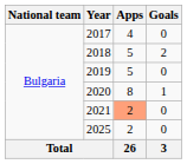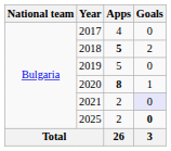2018 | Apps: normal -> bold
2020 | Apps: normal -> bold
2021 | Apps: lightsalmon background -> no background
2021 | Goals: no background -> lavender background
2025 | Goals: normal -> bold
